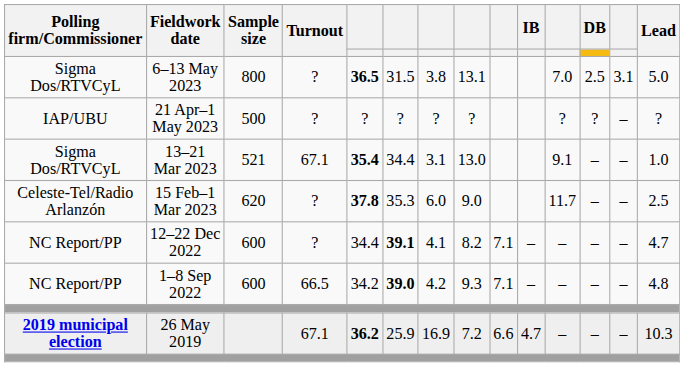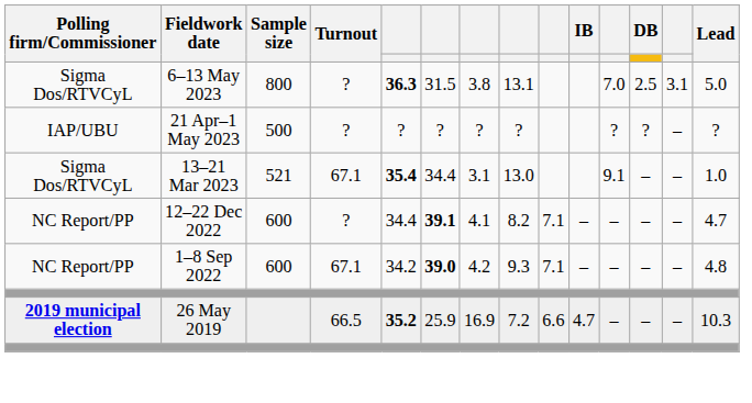6–13 May 2023 | column 5: 36.5 -> 36.3
- row: Celeste-Tel/Radio Arlanzón | 15 Feb–1 Mar 2023 | 620 | ? | 37.8 | 35.3 | 6.0 | 9.0 | 11.7 | – | – | 2.5
1–8 Sep 2022 | Turnout: 66.5 -> 67.1
26 May 2019 | Turnout: 67.1 -> 66.5
26 May 2019 | column 5: 36.2 -> 35.2
